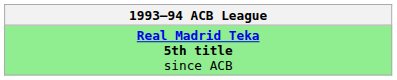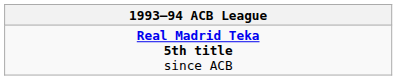row 2 | column 1: lightgreen background -> no background
